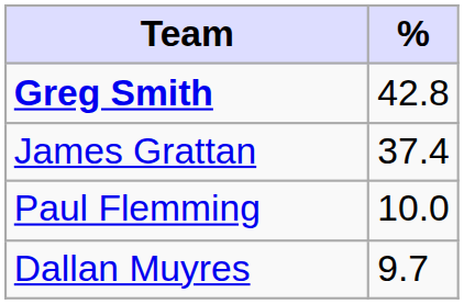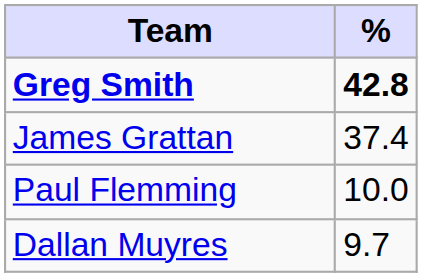Greg Smith | %: normal -> bold
